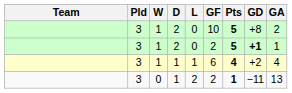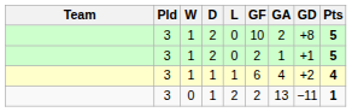columns swapped: GA <-> Pts
row 3 | GD: bold -> normal
